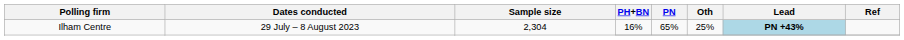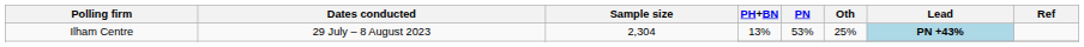row 2 | PH+BN: 16% -> 13%
row 2 | PN: 65% -> 53%
